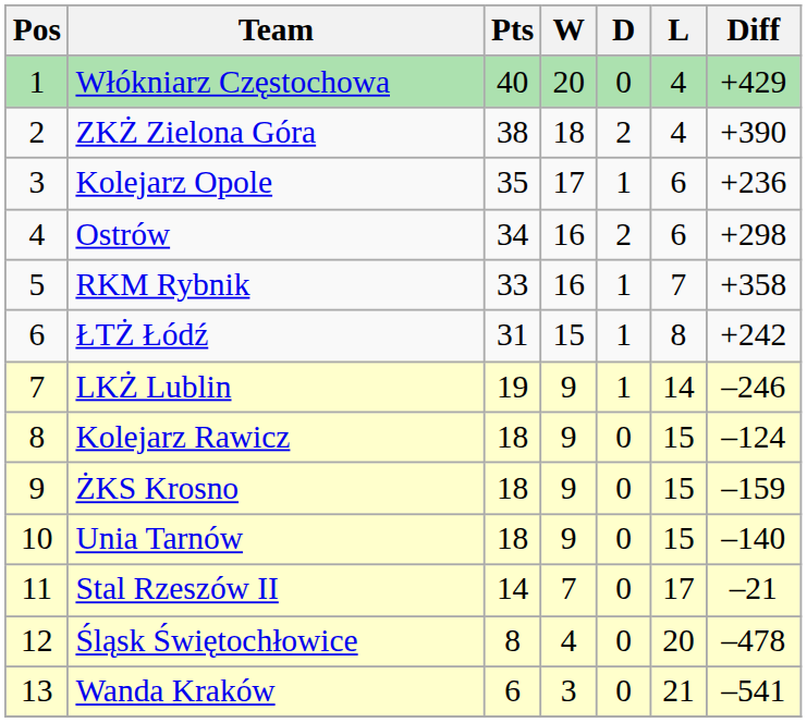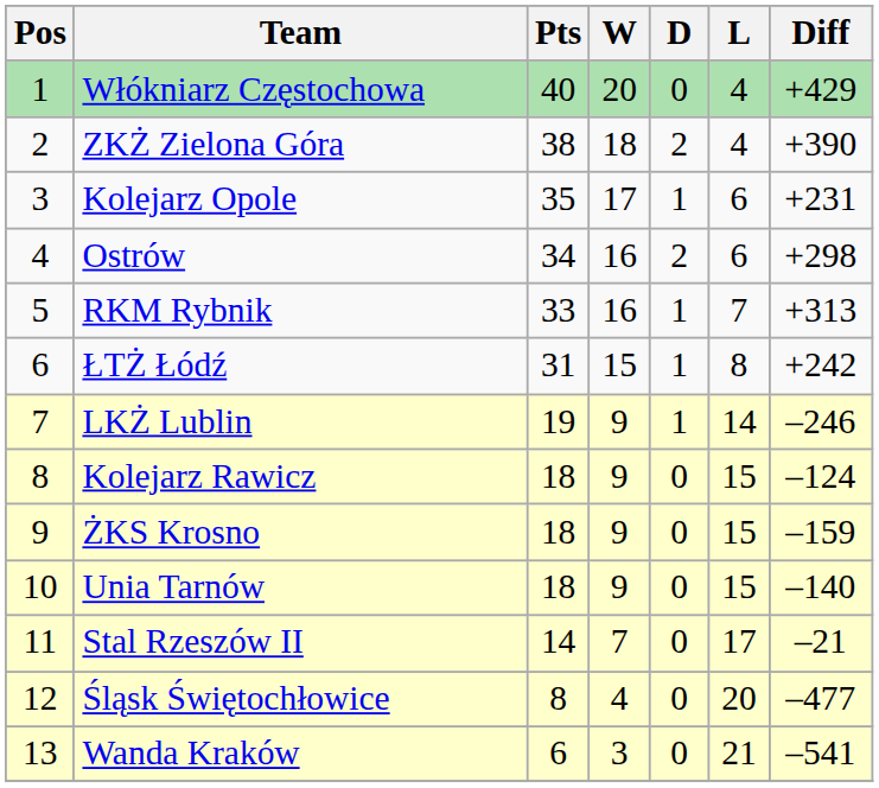Kolejarz Opole | Diff: +236 -> +231
RKM Rybnik | Diff: +358 -> +313
Śląsk Świętochłowice | Diff: –478 -> –477
